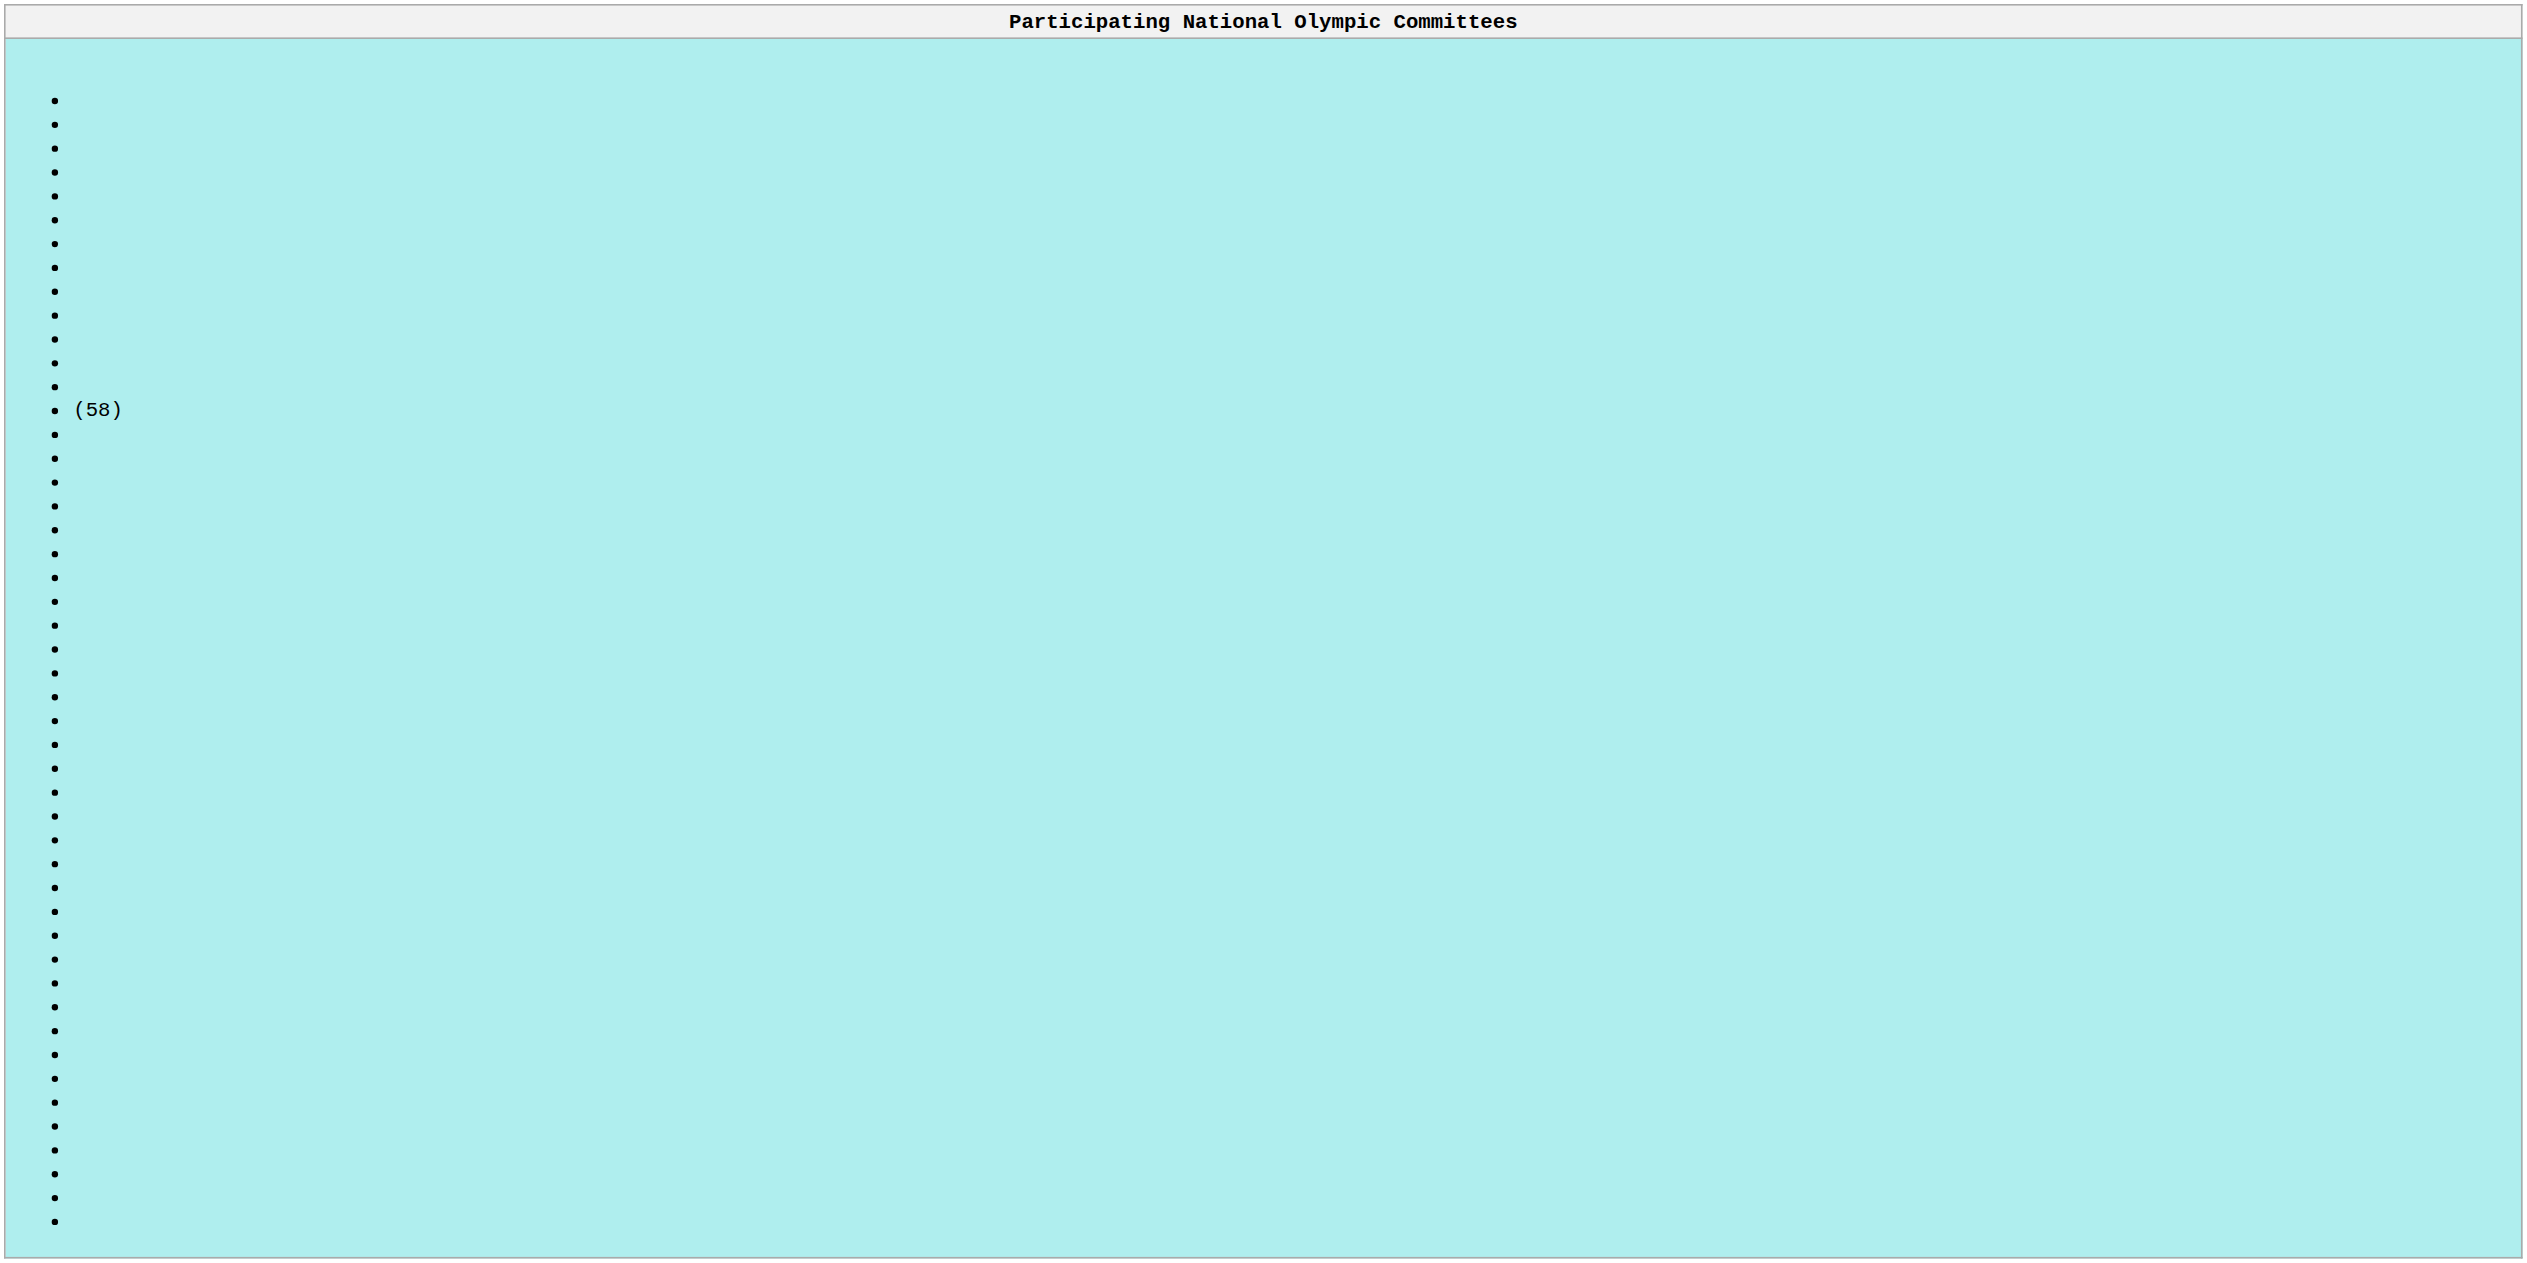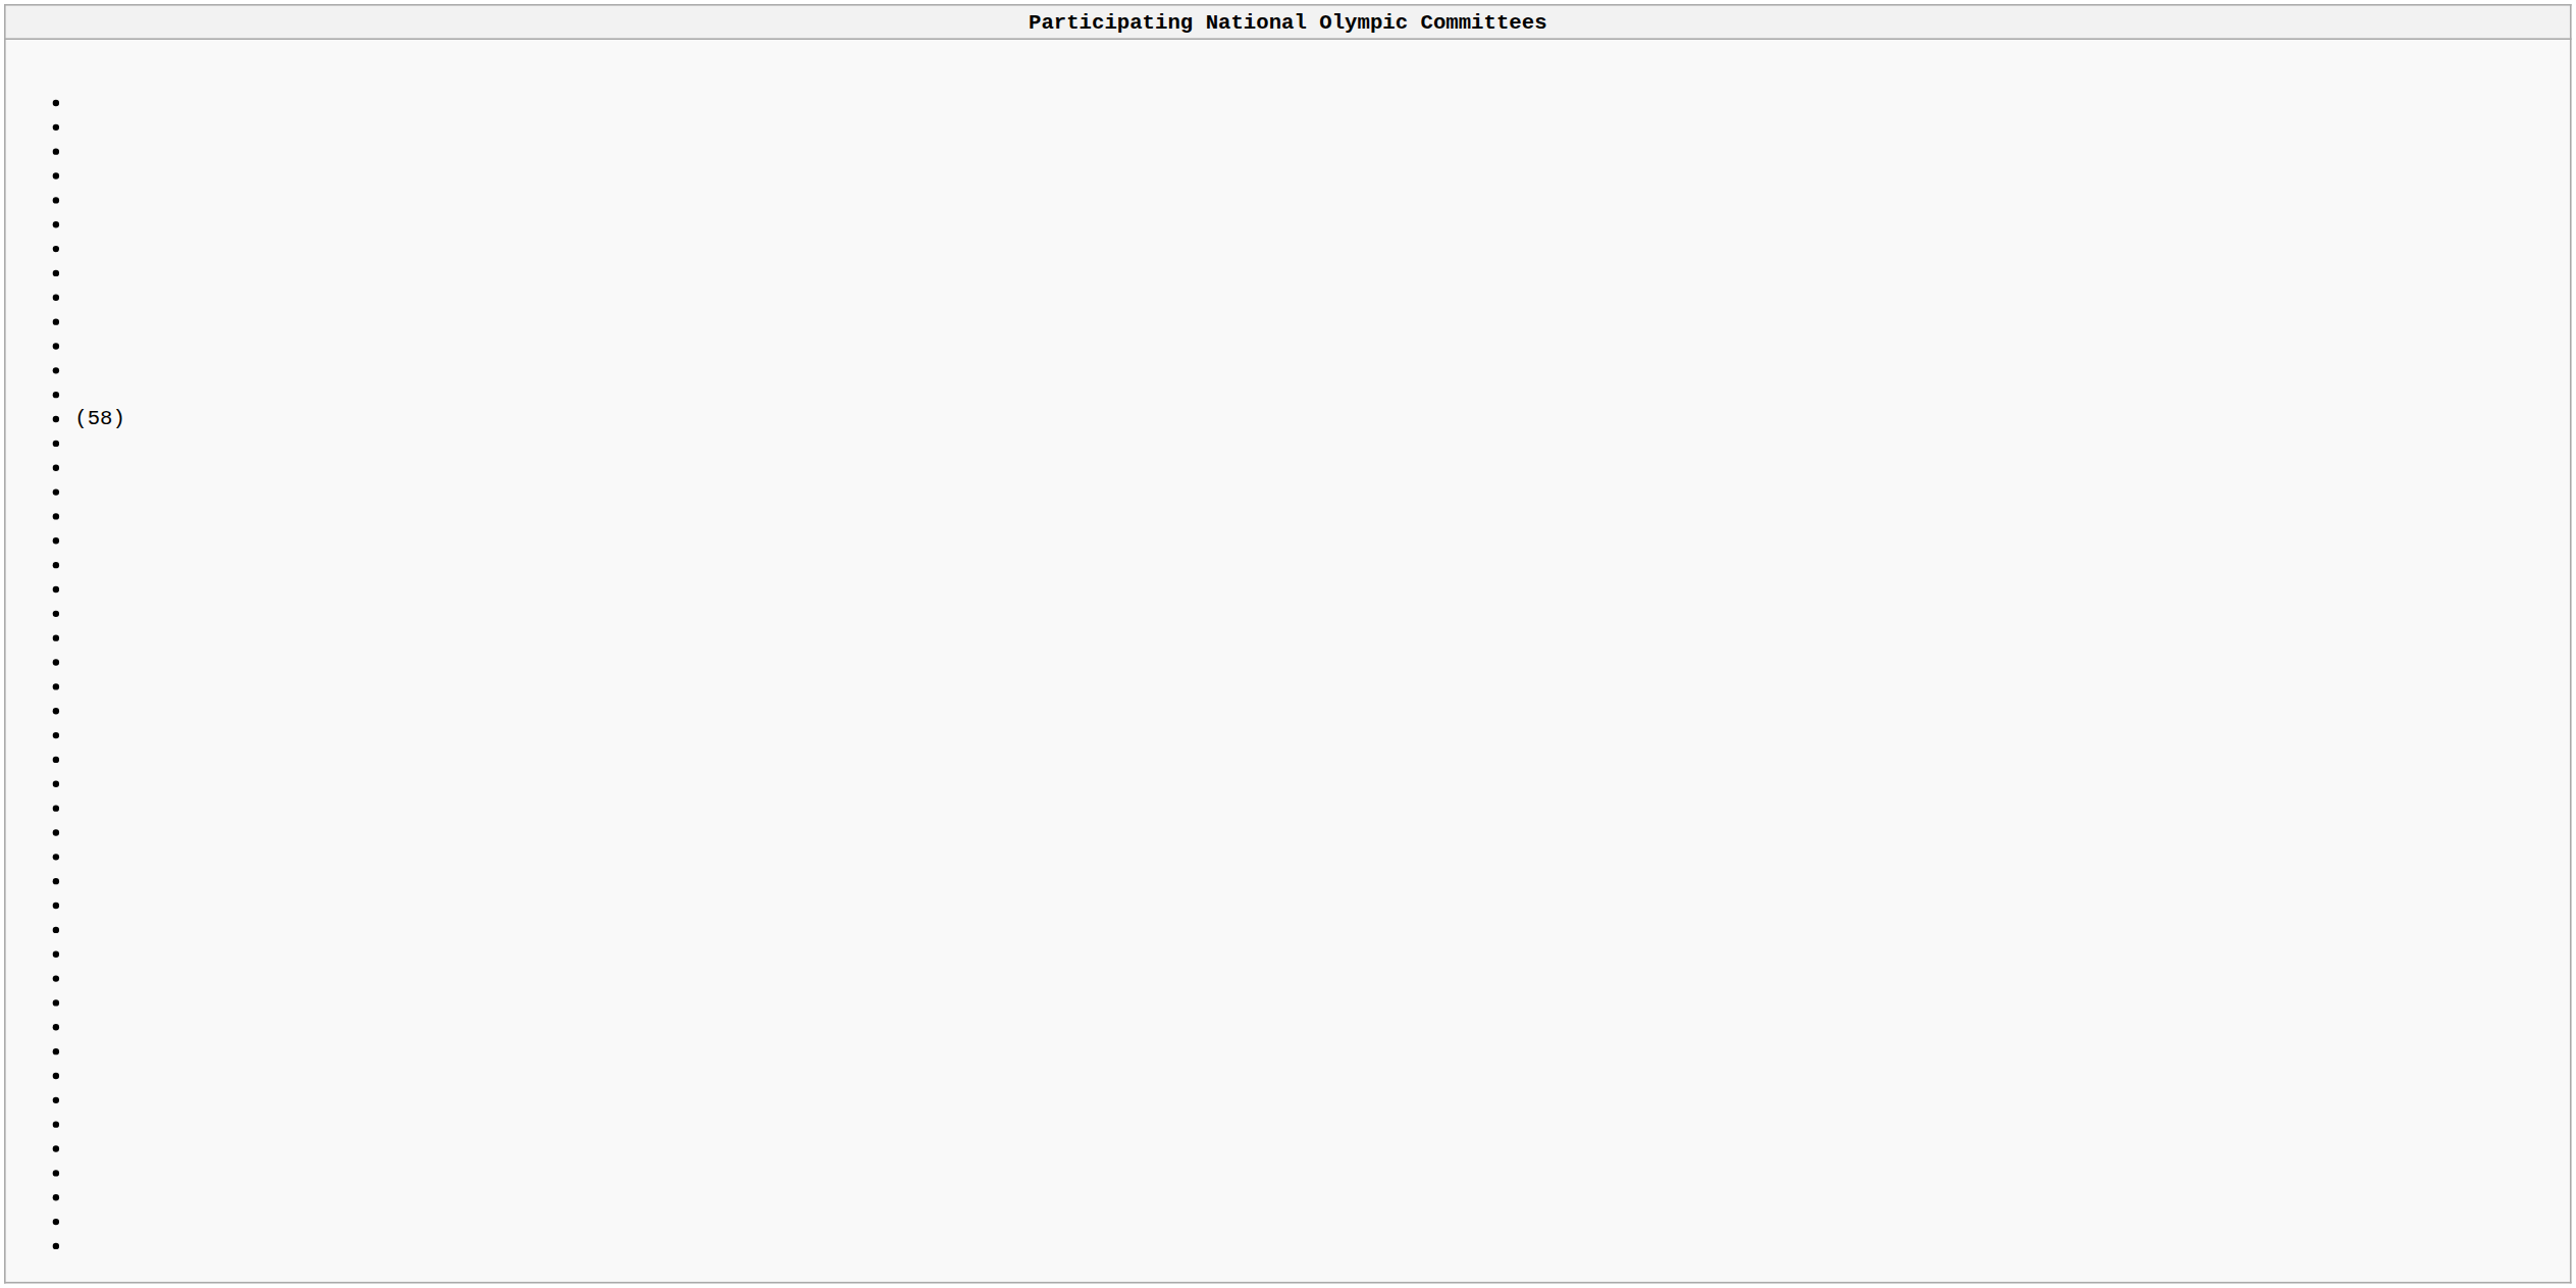row 2 | column 1: paleturquoise background -> no background
